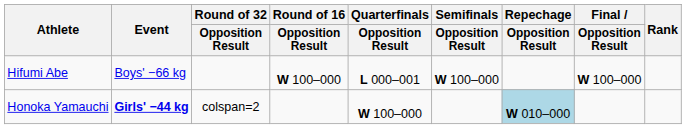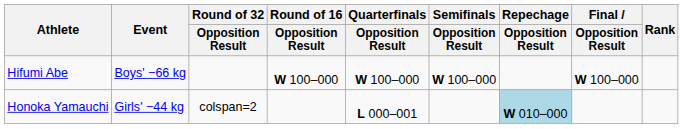Hifumi Abe | Quarterfinals / Opposition Result: L 000–001 -> W 100–000
Honoka Yamauchi | Event: bold -> normal
Honoka Yamauchi | Quarterfinals / Opposition Result: W 100–000 -> L 000–001
